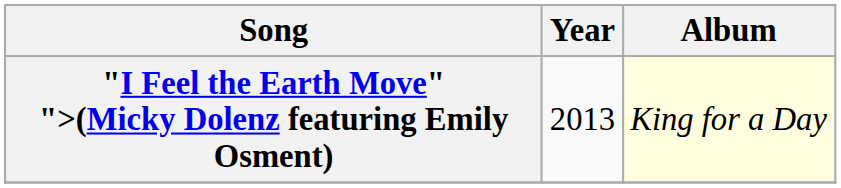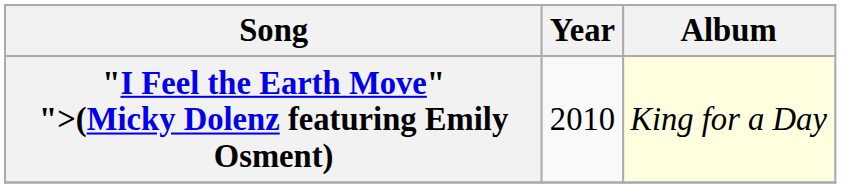row 2 | Year: 2013 -> 2010
